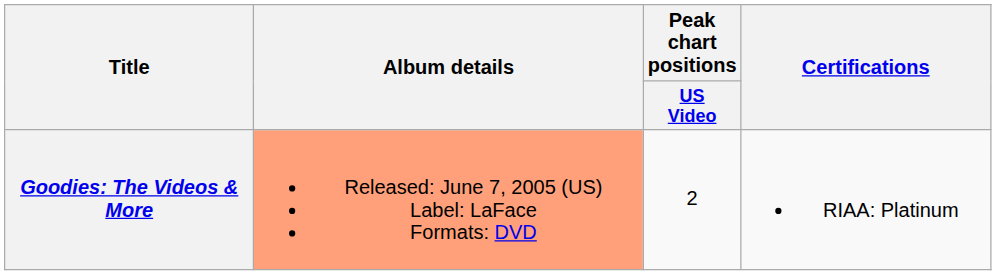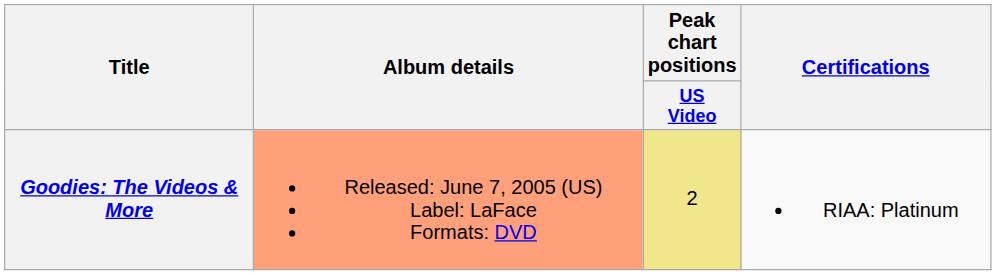Goodies: The Videos & More | Peak chart positions / US Video: no background -> khaki background
